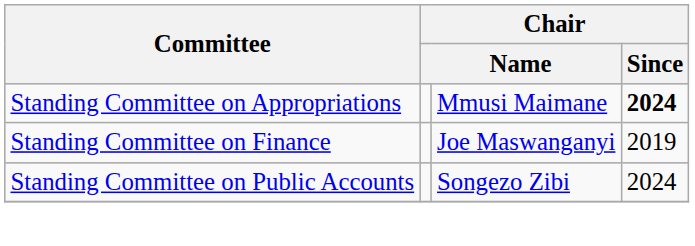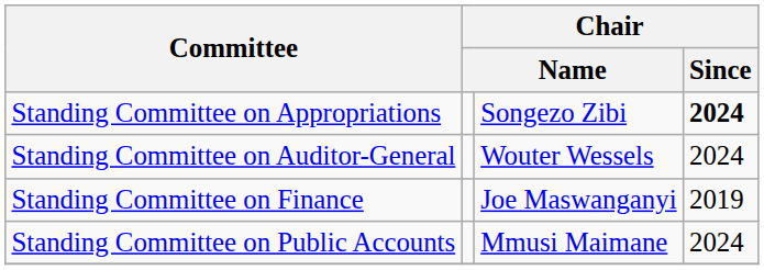Standing Committee on Appropriations | column 3: Mmusi Maimane -> Songezo Zibi
+ row: Standing Committee on Auditor-General | Wouter Wessels | 2024
Standing Committee on Public Accounts | column 3: Songezo Zibi -> Mmusi Maimane
